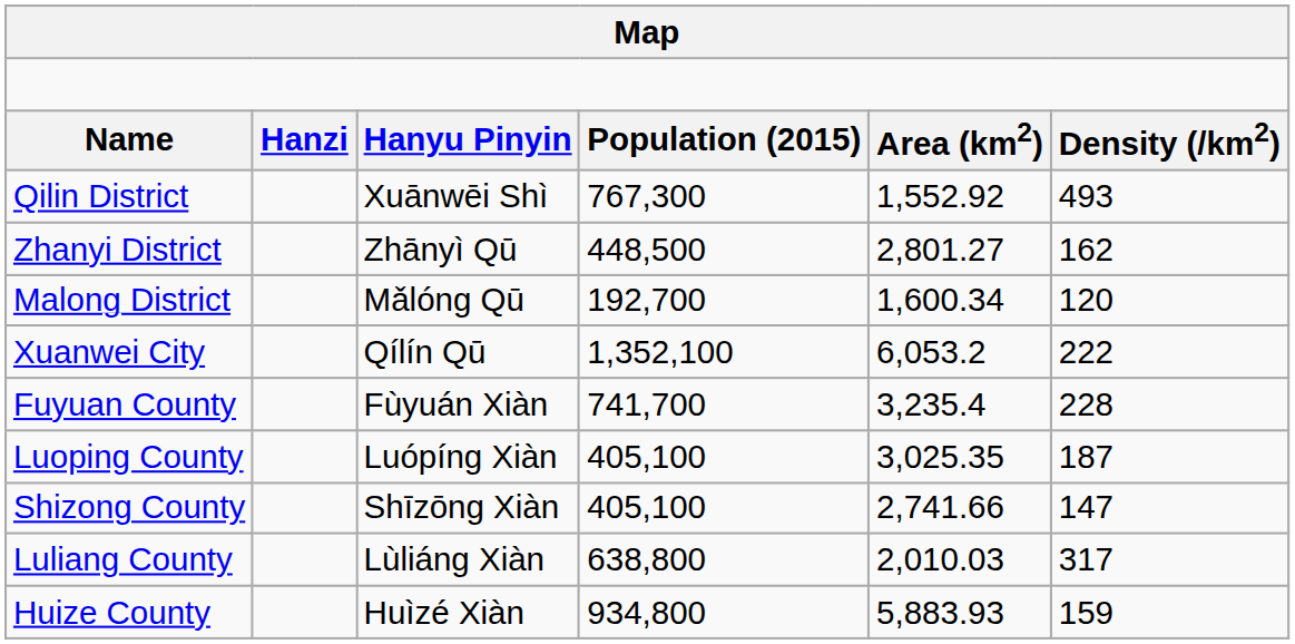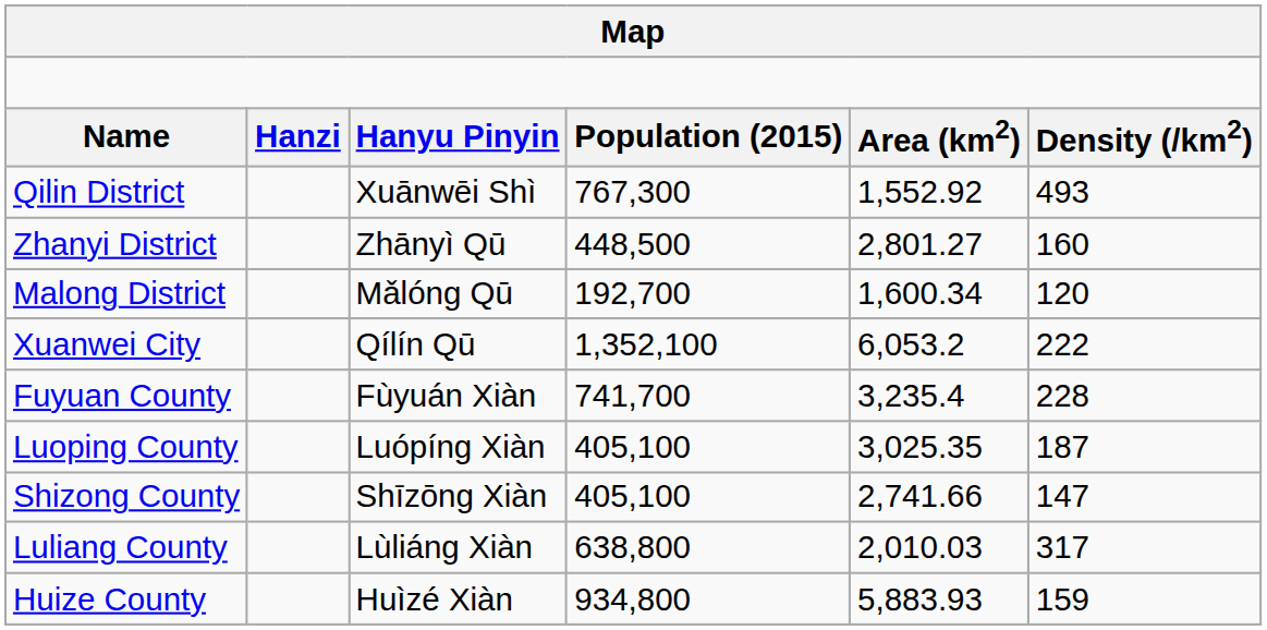Zhanyi District | column 6: 162 -> 160
